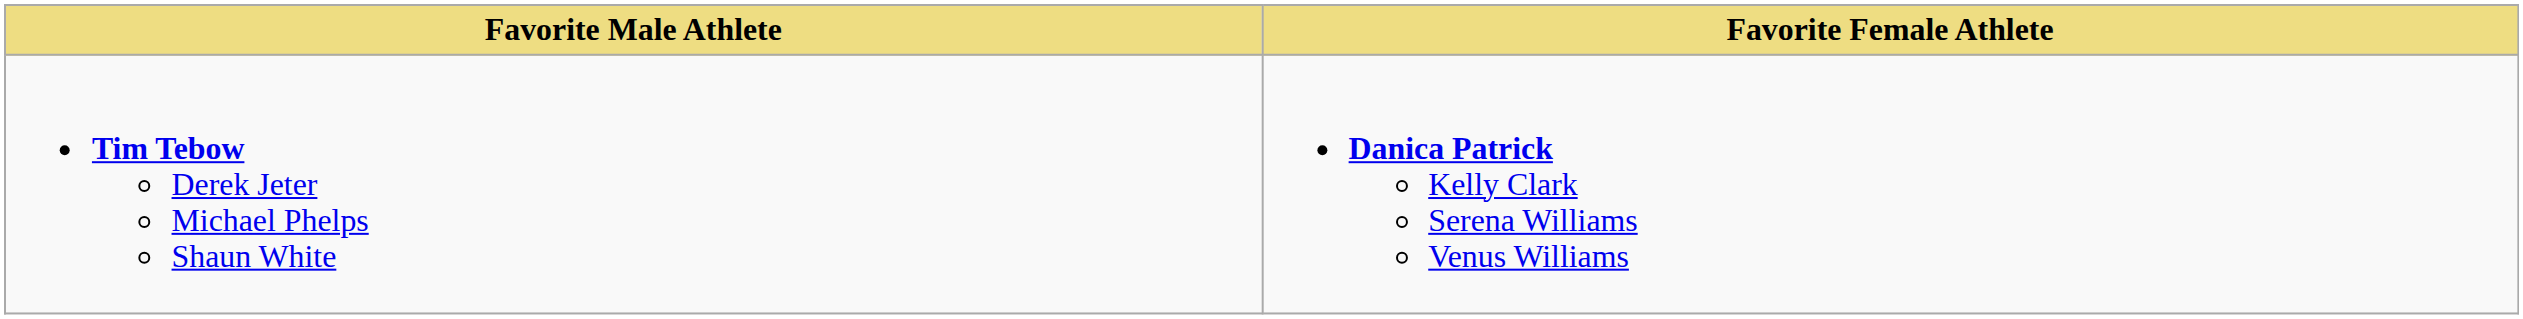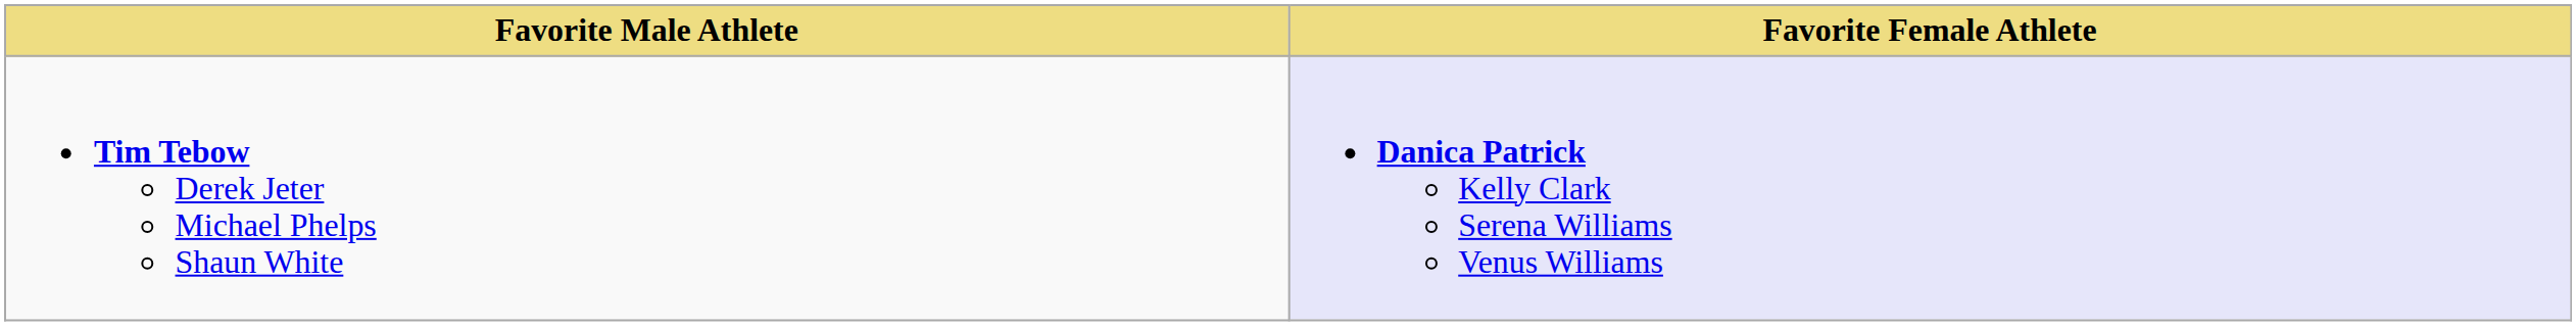Tim Tebow Derek Jeter Michael Phelps Shaun White | Favorite Female Athlete: no background -> lavender background
